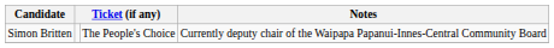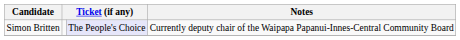Simon Britten | column 3: no background -> lavender background
